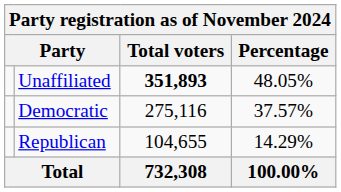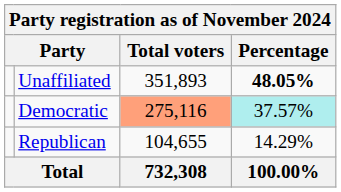Unaffiliated | Total voters: bold -> normal
Unaffiliated | Percentage: normal -> bold
Democratic | Total voters: no background -> lightsalmon background
Democratic | Percentage: no background -> paleturquoise background
